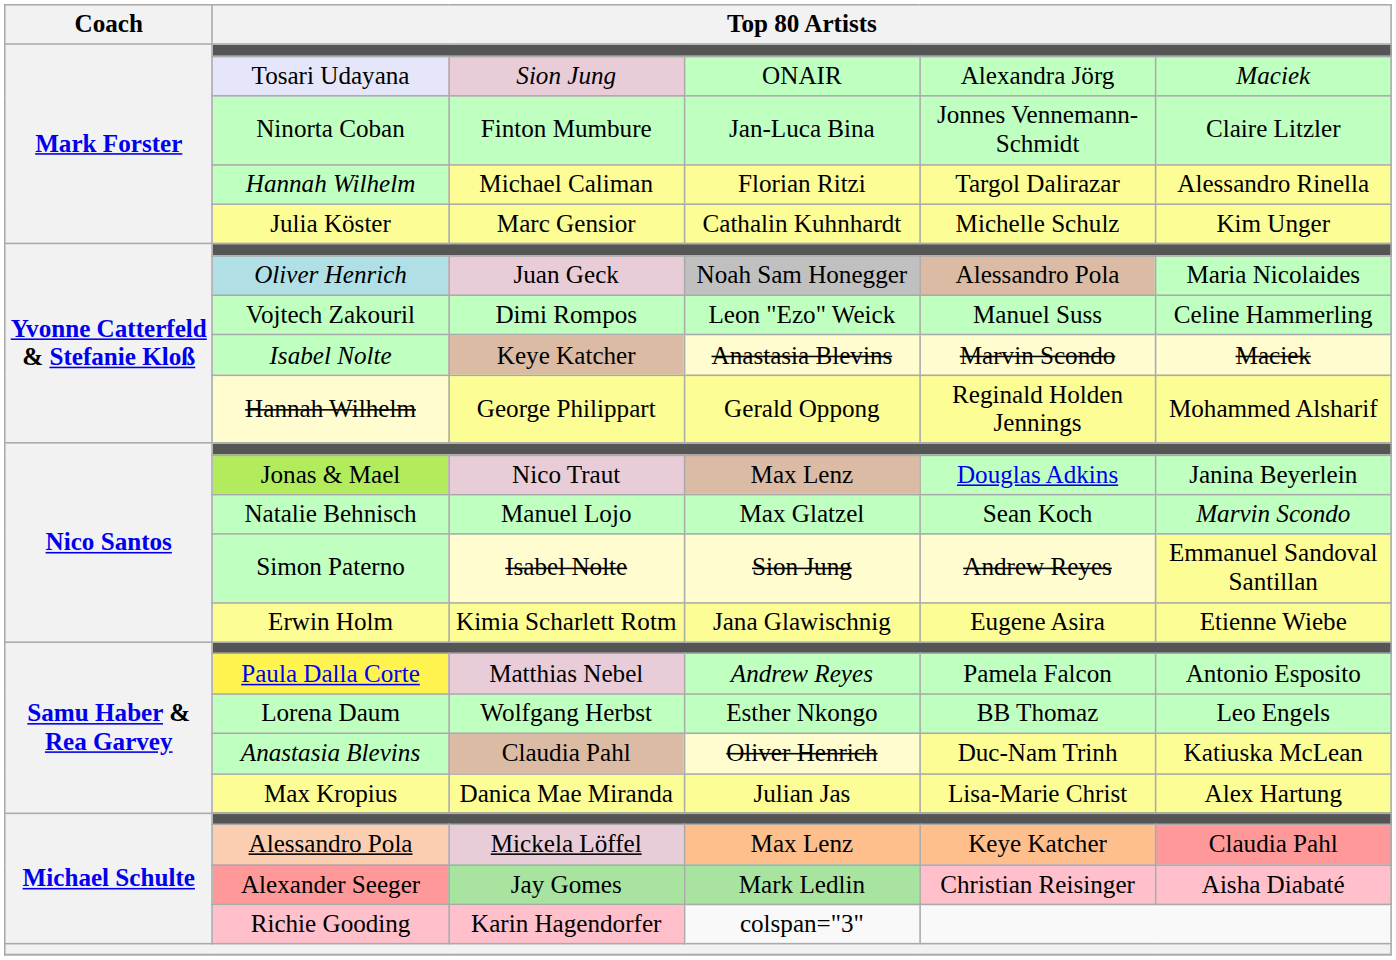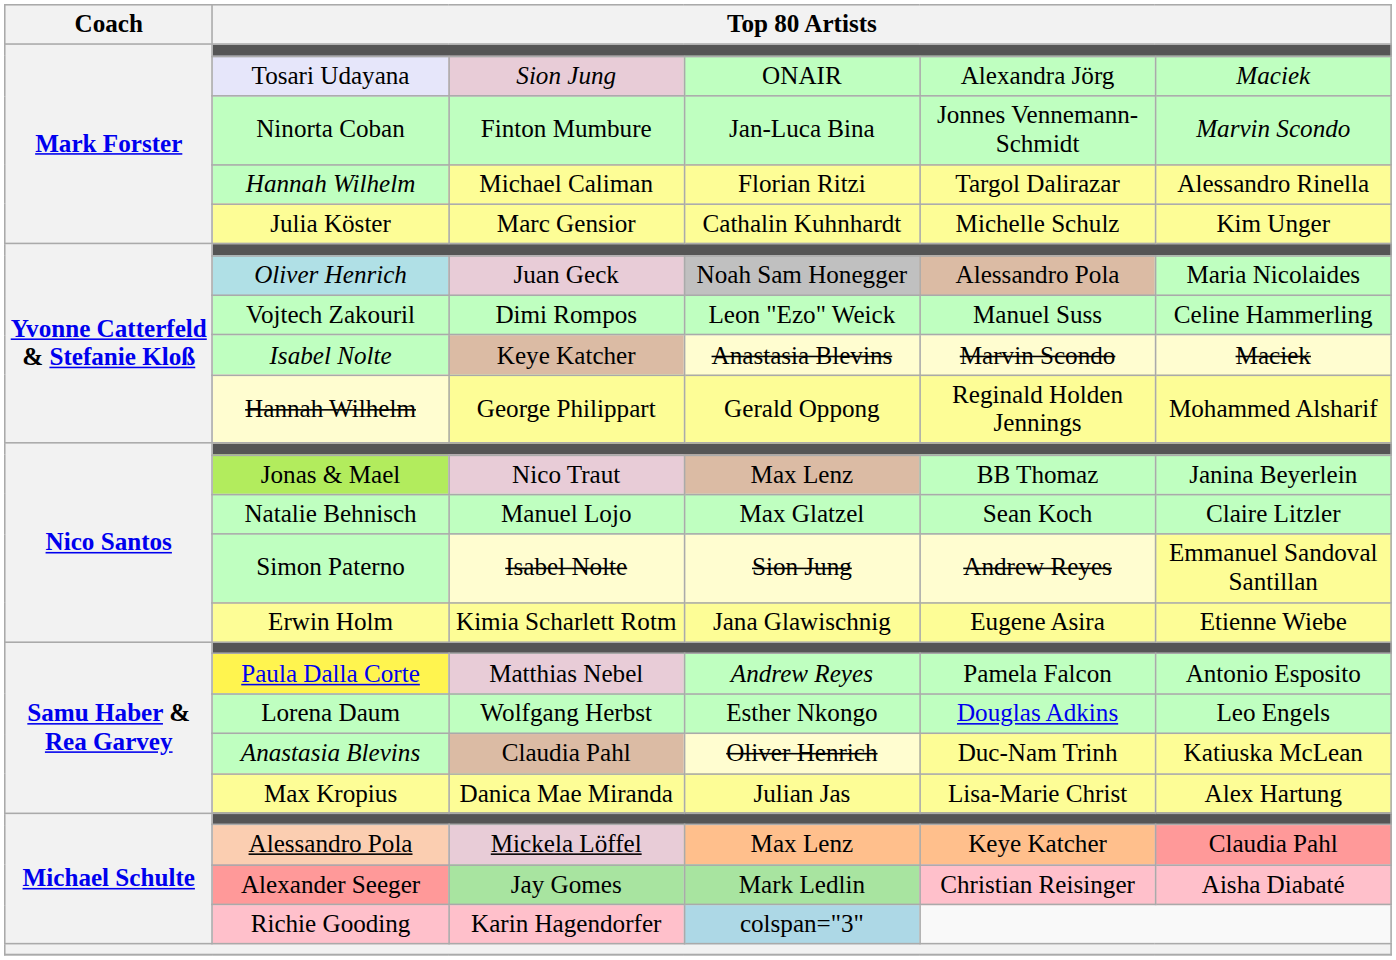Finton Mumbure | column 6: Claire Litzler -> Marvin Scondo
Nico Traut | column 5: Douglas Adkins -> BB Thomaz
Manuel Lojo | column 6: Marvin Scondo -> Claire Litzler
Wolfgang Herbst | column 5: BB Thomaz -> Douglas Adkins
Karin Hagendorfer | column 4: no background -> lightblue background
